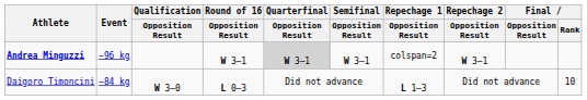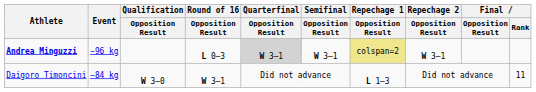Andrea Minguzzi | Round of 16 / Opposition Result: W 3–1 -> L 0–3
Andrea Minguzzi | Repechage 1 / Opposition Result: no background -> khaki background
Daigoro Timoncini | Round of 16 / Opposition Result: L 0–3 -> W 3–1
Daigoro Timoncini | Final / Rank: 10 -> 11
